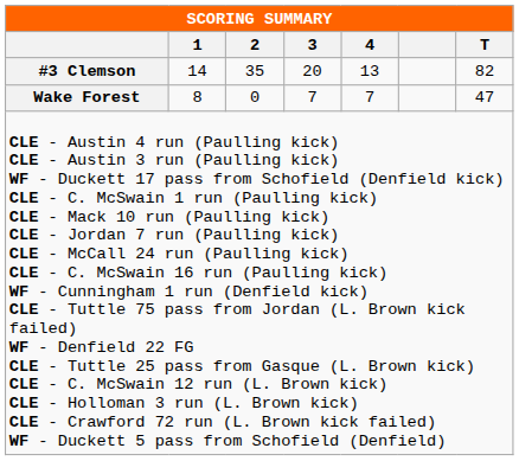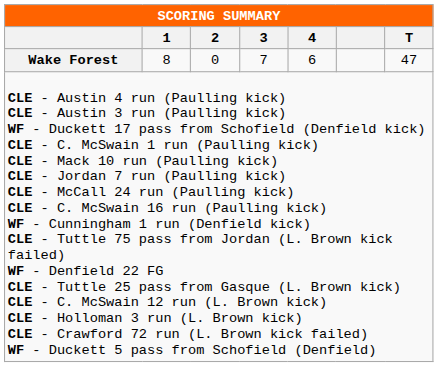- row: #3 Clemson | 14 | 35 | 20 | 13 | 82
Wake Forest | 4: 7 -> 6
